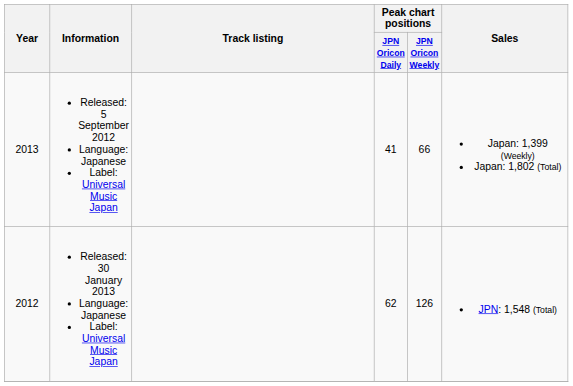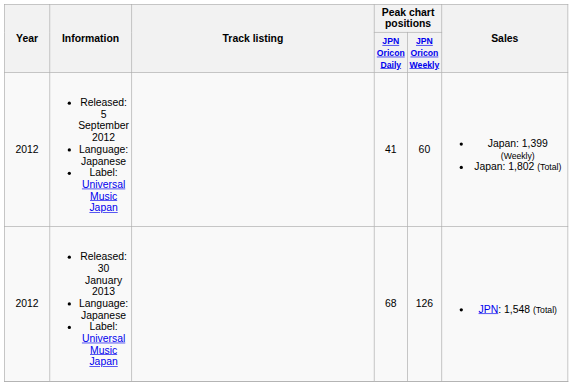row 3 | Year: 2013 -> 2012
row 3 | Peak chart positions / JPN Oricon Weekly: 66 -> 60
row 4 | Peak chart positions / JPN Oricon Daily: 62 -> 68
